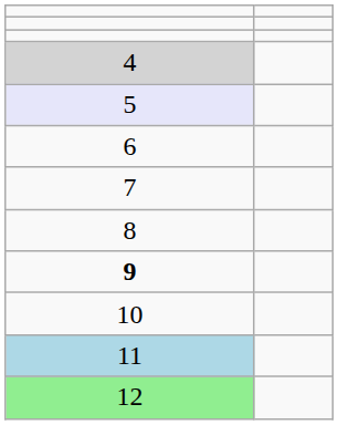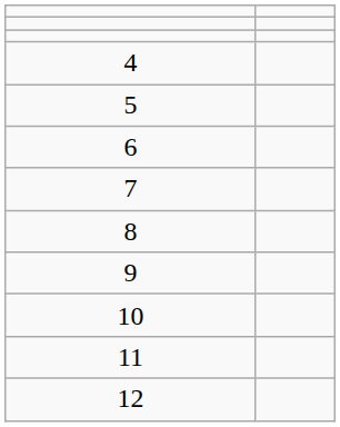row 4 | column 1: lightgrey background -> no background
row 5 | column 1: lavender background -> no background
row 9 | column 1: bold -> normal
row 11 | column 1: lightblue background -> no background
row 12 | column 1: lightgreen background -> no background
